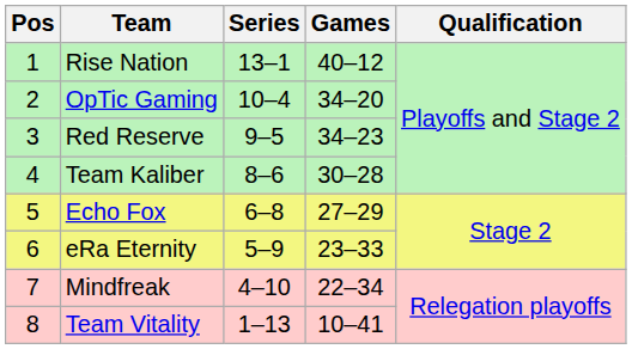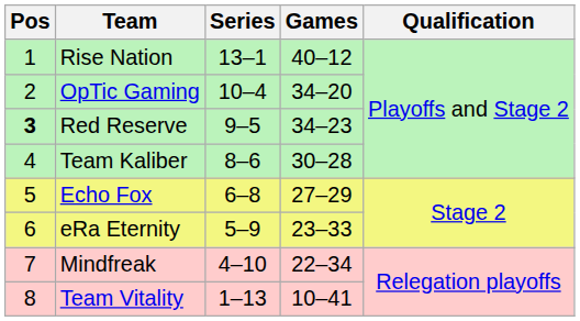Red Reserve | Pos: normal -> bold
